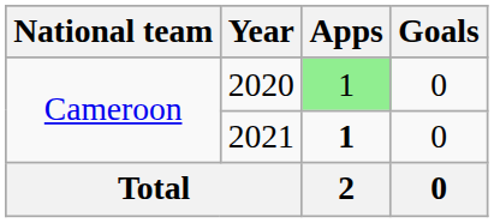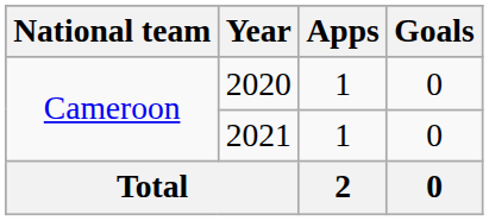2020 | Apps: lightgreen background -> no background
2021 | Apps: bold -> normal
